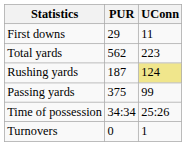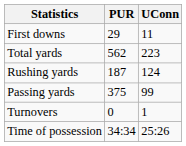Rushing yards | UConn: khaki background -> no background
rows swapped: Turnovers <-> Time of possession
